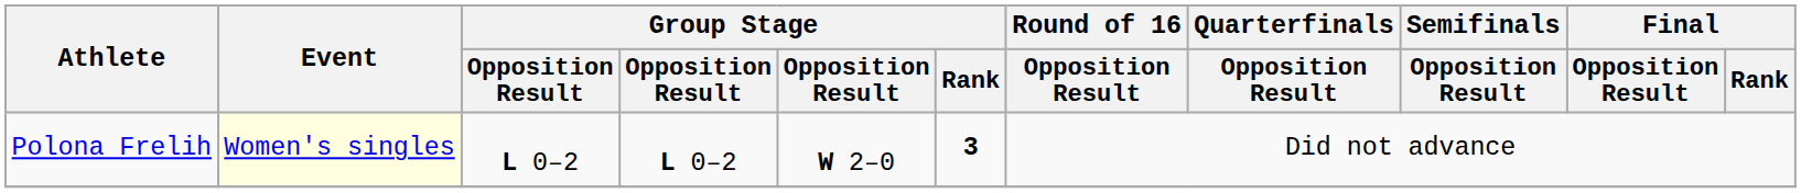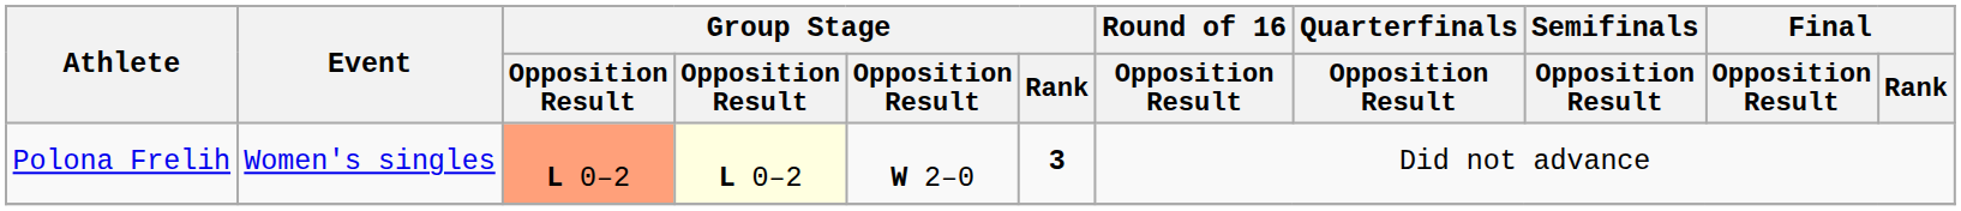Polona Frelih | Event: lightyellow background -> no background
Polona Frelih | column 3: no background -> lightsalmon background
Polona Frelih | column 4: no background -> lightyellow background
